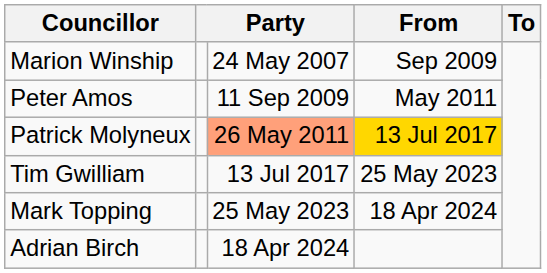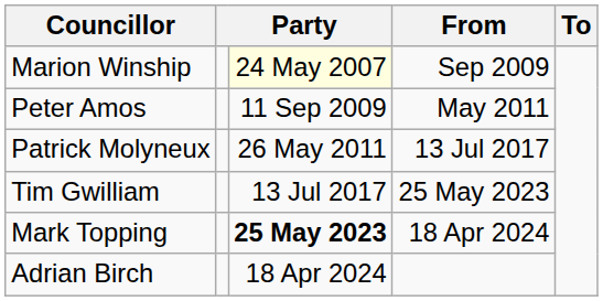Marion Winship | column 3: no background -> lightyellow background
Patrick Molyneux | column 3: lightsalmon background -> no background
Patrick Molyneux | From: gold background -> no background
Mark Topping | column 3: normal -> bold
